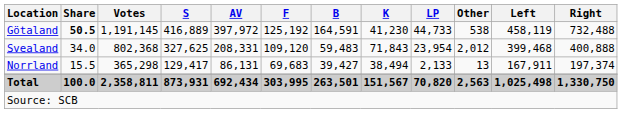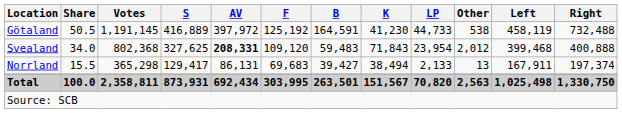Götaland | Share: bold -> normal
Svealand | AV: normal -> bold
